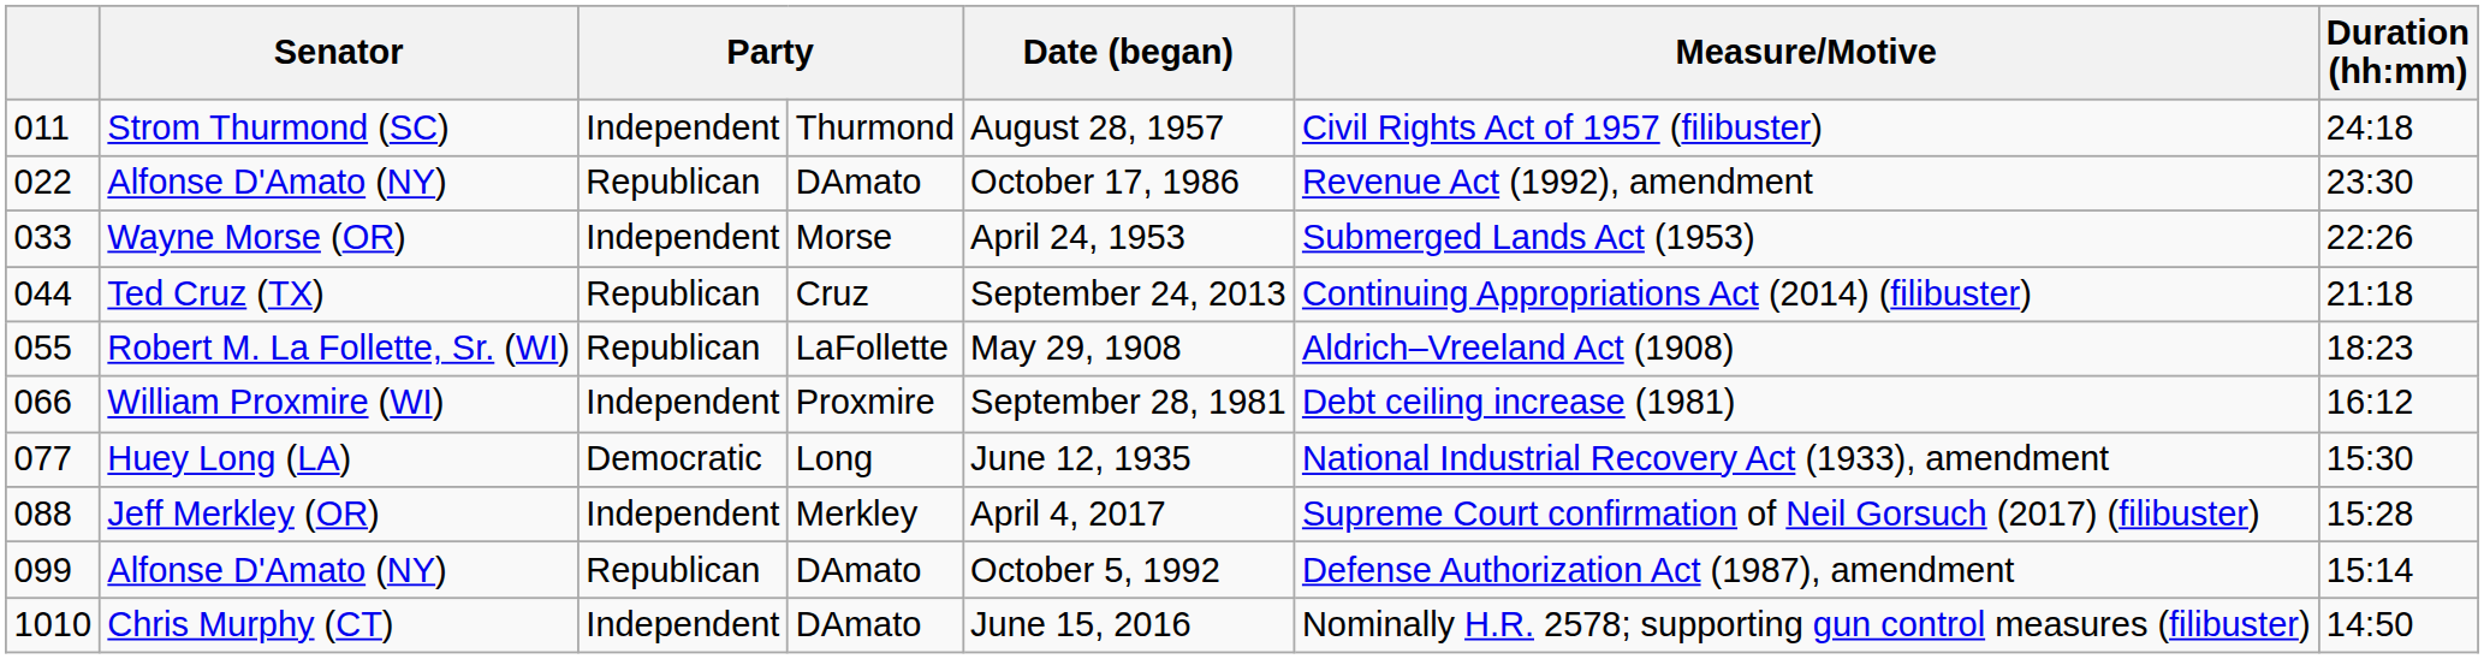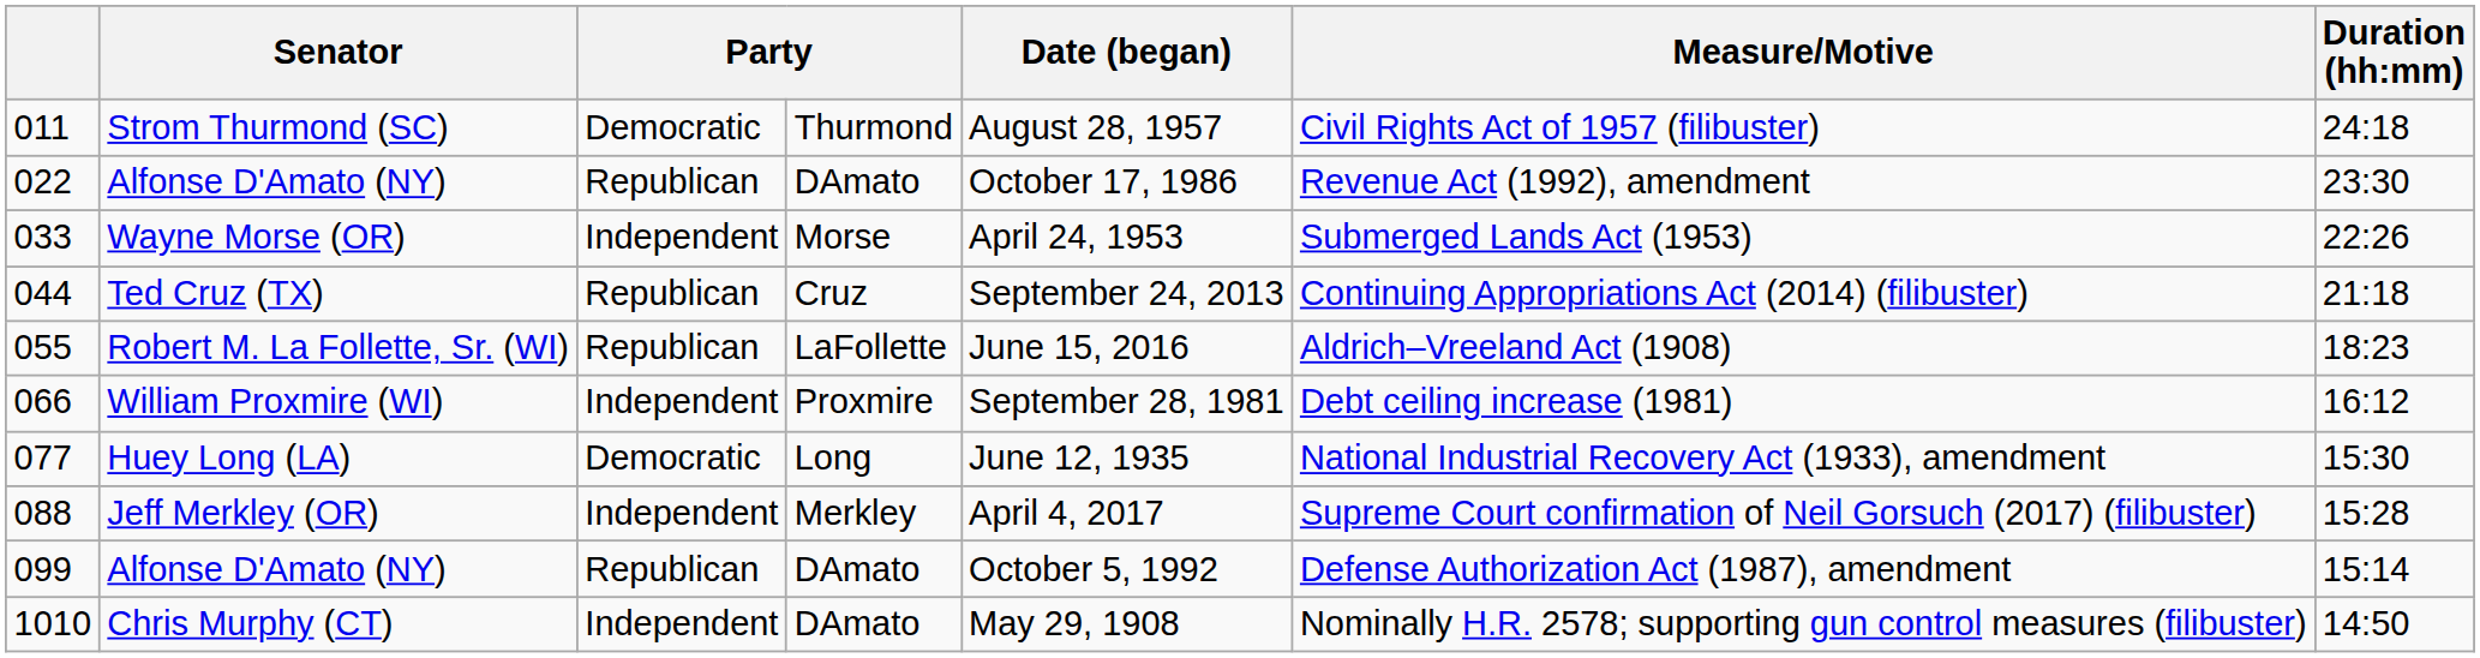Strom Thurmond (SC) | column 3: Independent -> Democratic
Robert M. La Follette, Sr. (WI) | Date (began): May 29, 1908 -> June 15, 2016
Chris Murphy (CT) | Date (began): June 15, 2016 -> May 29, 1908
